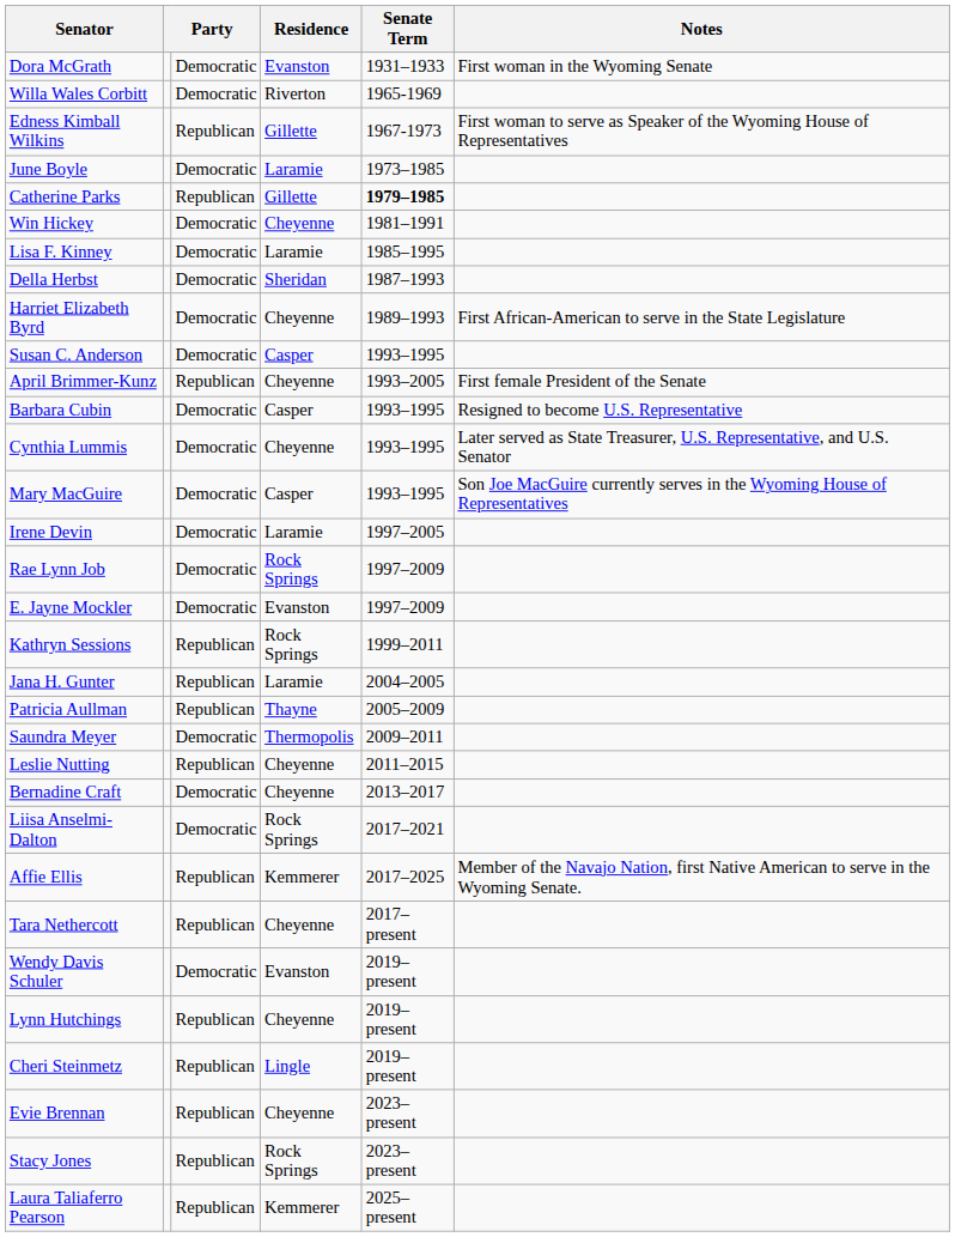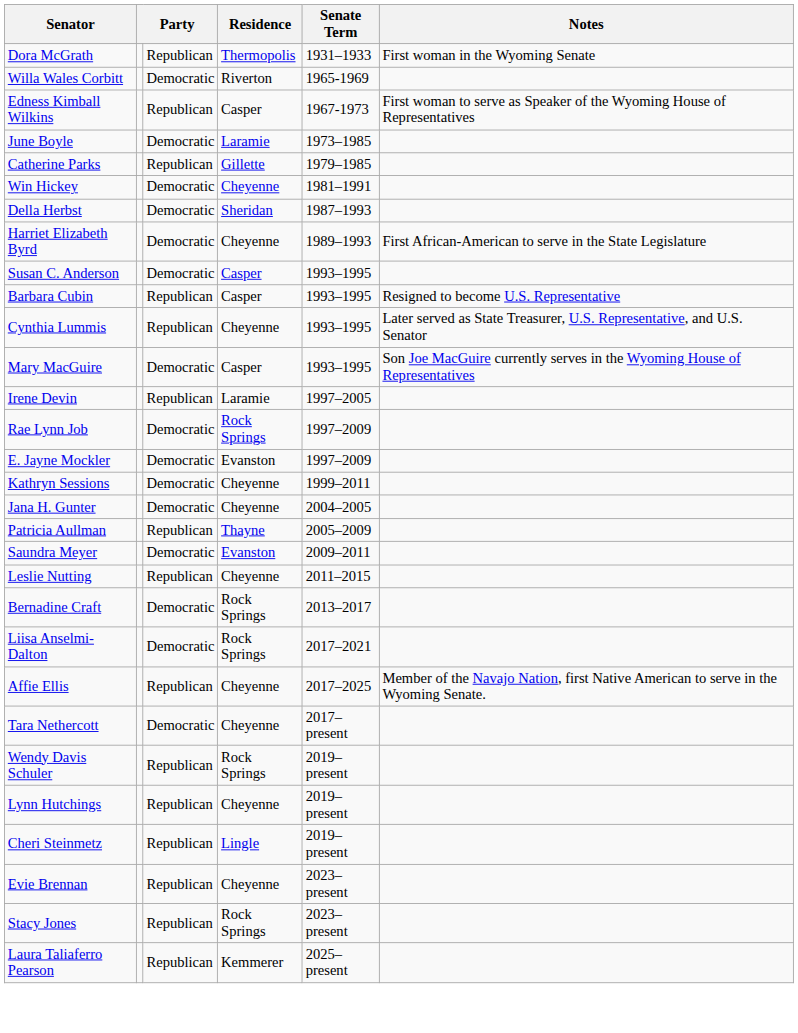Dora McGrath | column 3: Democratic -> Republican
Dora McGrath | Residence: Evanston -> Thermopolis
Edness Kimball Wilkins | Residence: Gillette -> Casper
Catherine Parks | Senate Term: bold -> normal
- row: Lisa F. Kinney | Democratic | Laramie | 1985–1995
- row: April Brimmer-Kunz | Republican | Cheyenne | 1993–2005 | First female President of the Senate
Barbara Cubin | column 3: Democratic -> Republican
Cynthia Lummis | column 3: Democratic -> Republican
Irene Devin | column 3: Democratic -> Republican
Kathryn Sessions | column 3: Republican -> Democratic
Kathryn Sessions | Residence: Rock Springs -> Cheyenne
Jana H. Gunter | column 3: Republican -> Democratic
Jana H. Gunter | Residence: Laramie -> Cheyenne
Saundra Meyer | Residence: Thermopolis -> Evanston
Bernadine Craft | Residence: Cheyenne -> Rock Springs
Affie Ellis | Residence: Kemmerer -> Cheyenne
Tara Nethercott | column 3: Republican -> Democratic
Wendy Davis Schuler | column 3: Democratic -> Republican
Wendy Davis Schuler | Residence: Evanston -> Rock Springs
